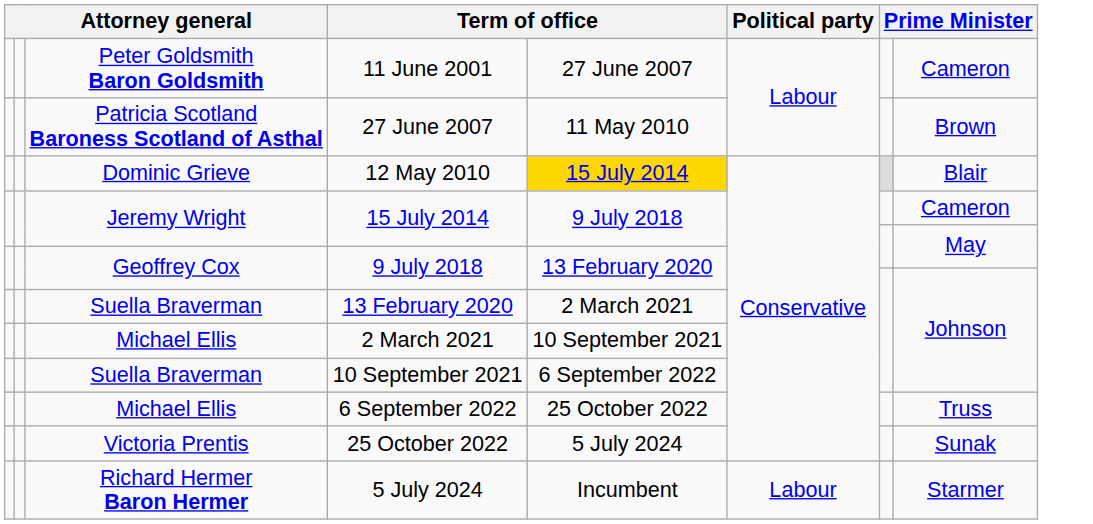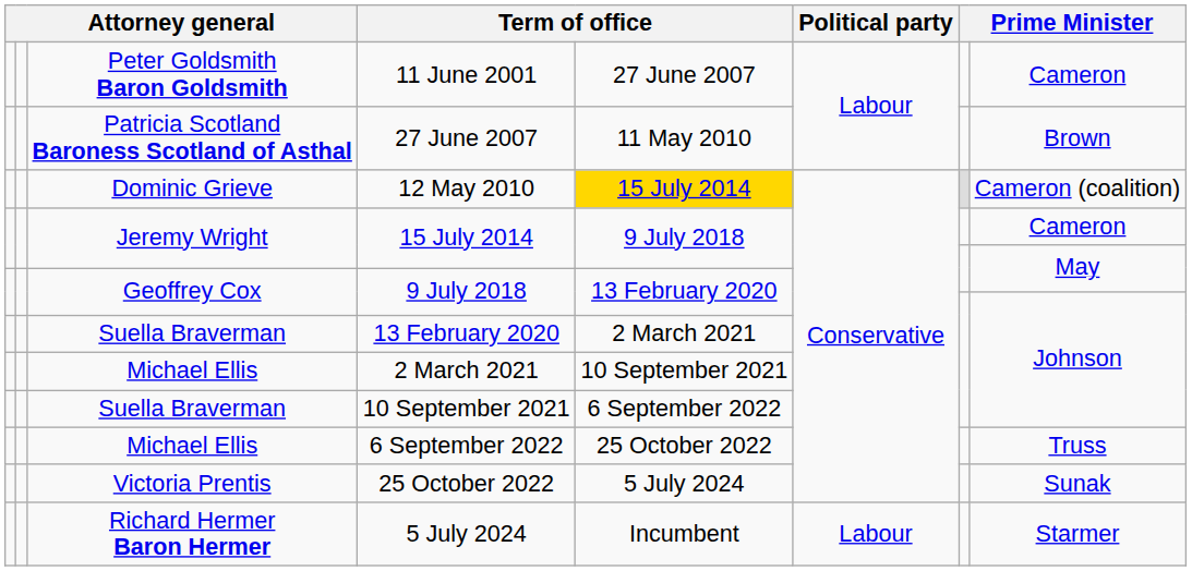12 May 2010 | column 8: Blair -> Cameron (coalition)
